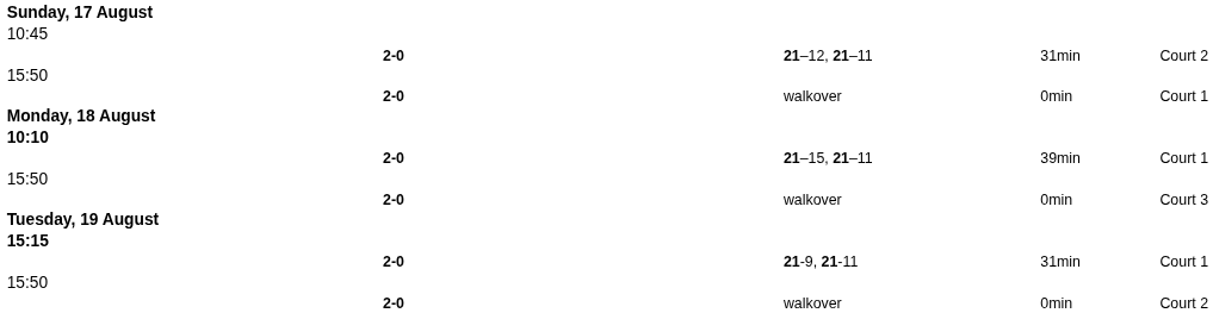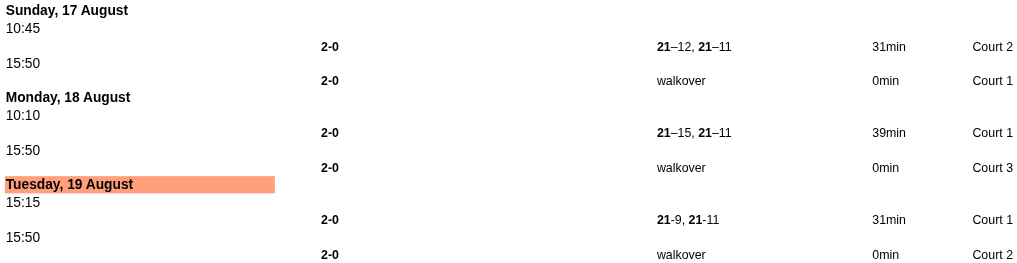10:10 | column 1: bold -> normal
Tuesday, 19 August | column 1: no background -> lightsalmon background
15:15 | column 1: bold -> normal
